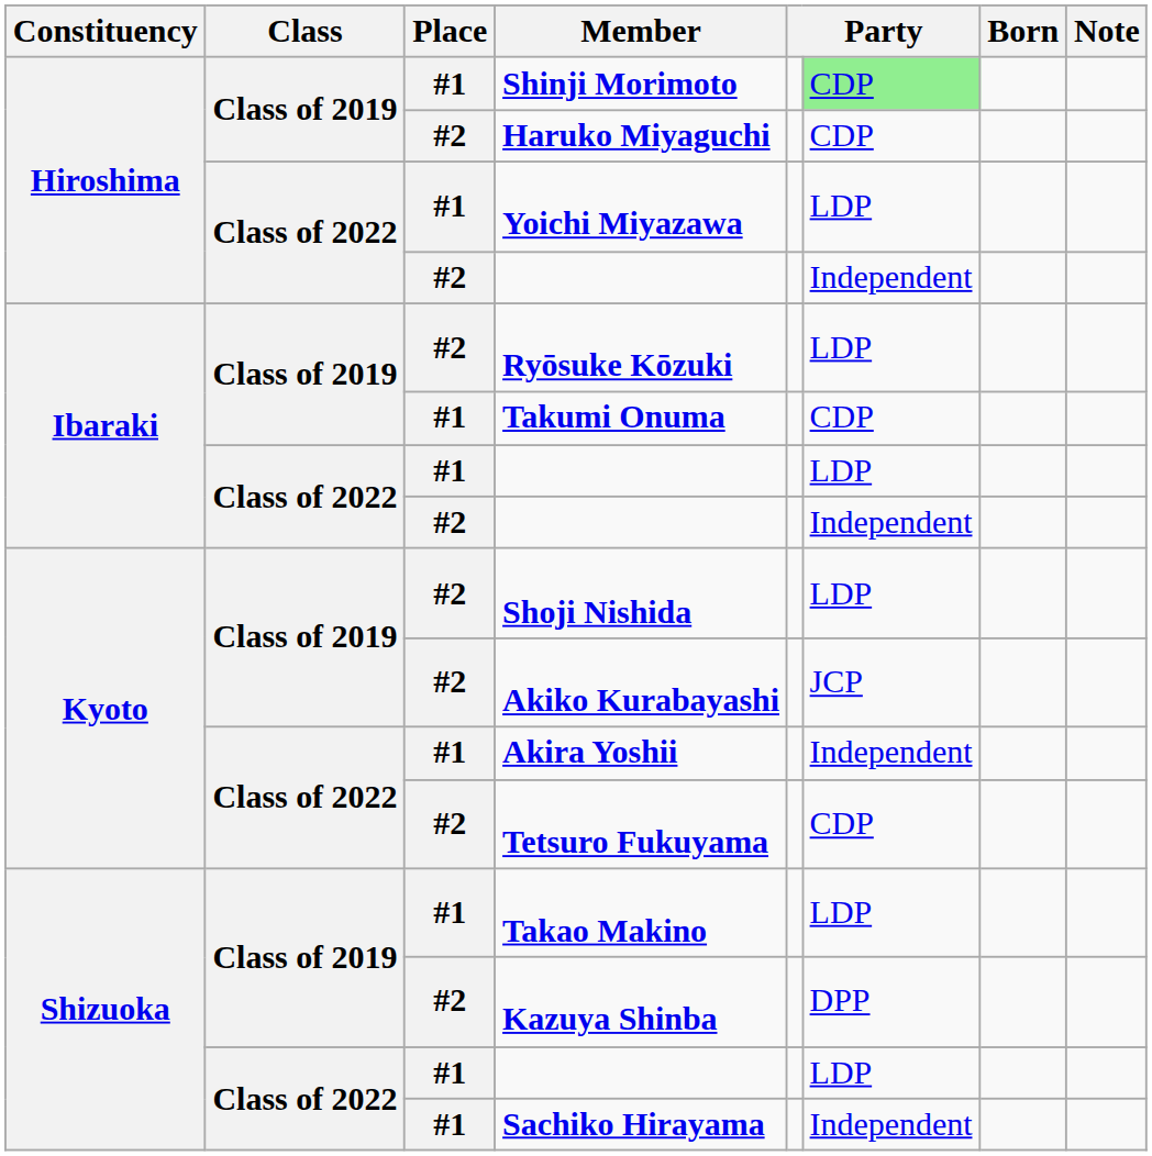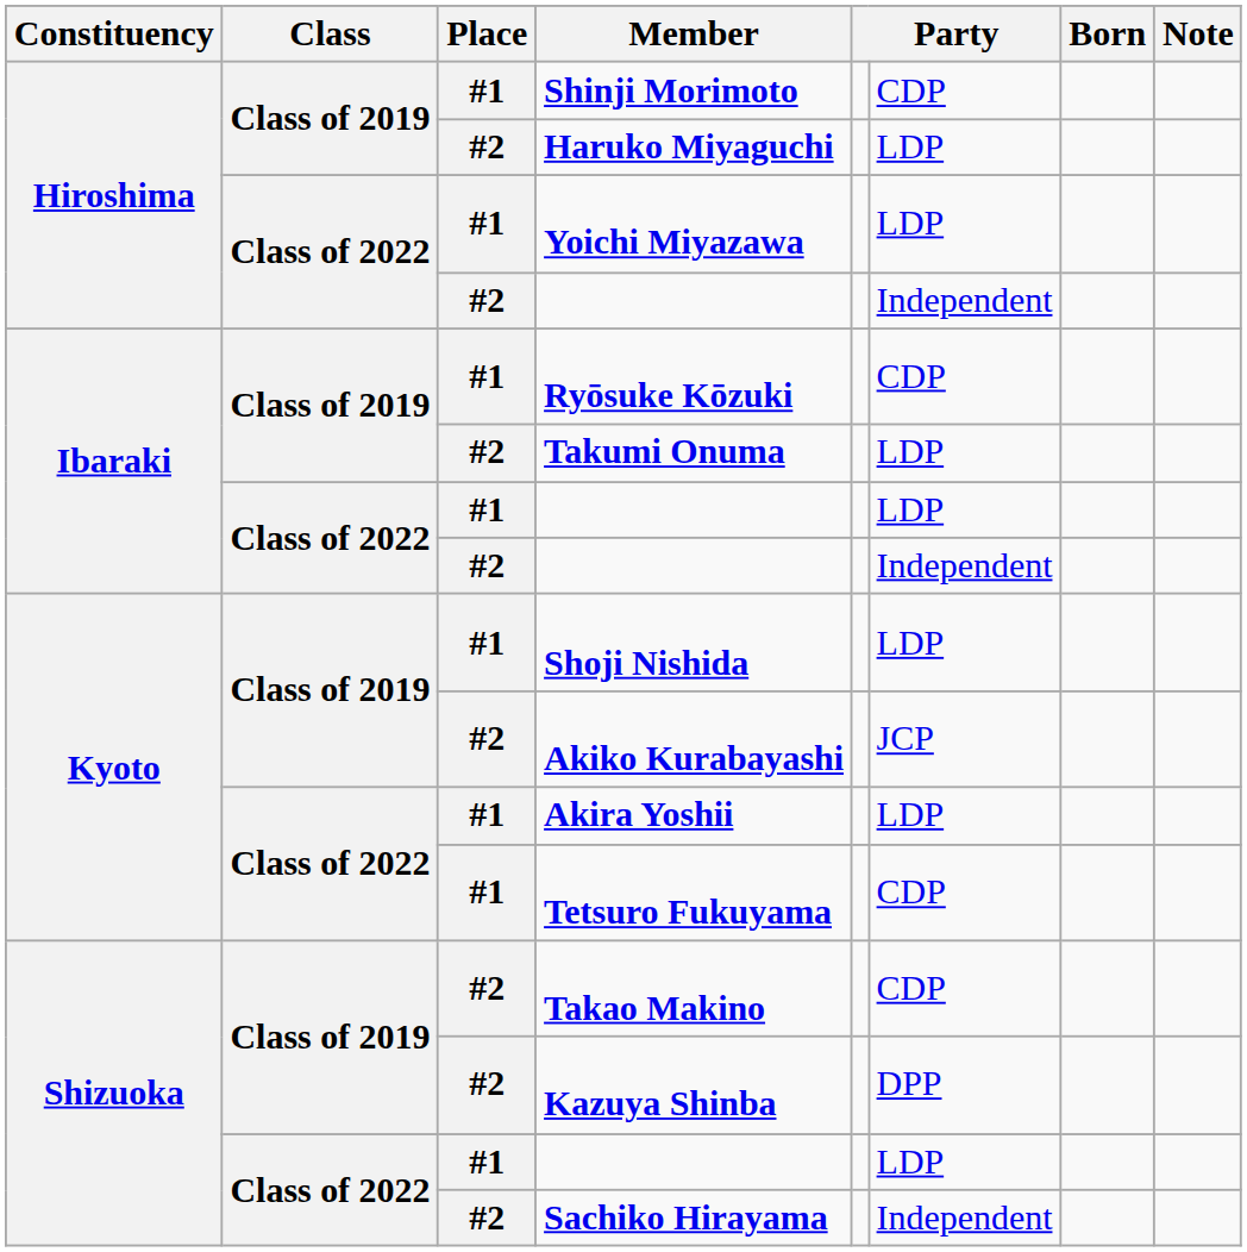Shinji Morimoto | column 6: lightgreen background -> no background
Haruko Miyaguchi | column 6: CDP -> LDP
Ryōsuke Kōzuki | Place: #2 -> #1
Ryōsuke Kōzuki | column 6: LDP -> CDP
Takumi Onuma | Place: #1 -> #2
Takumi Onuma | column 6: CDP -> LDP
Shoji Nishida | Place: #2 -> #1
Akira Yoshii | column 6: Independent -> LDP
Tetsuro Fukuyama | Place: #2 -> #1
Takao Makino | Place: #1 -> #2
Takao Makino | column 6: LDP -> CDP
Sachiko Hirayama | Place: #1 -> #2
